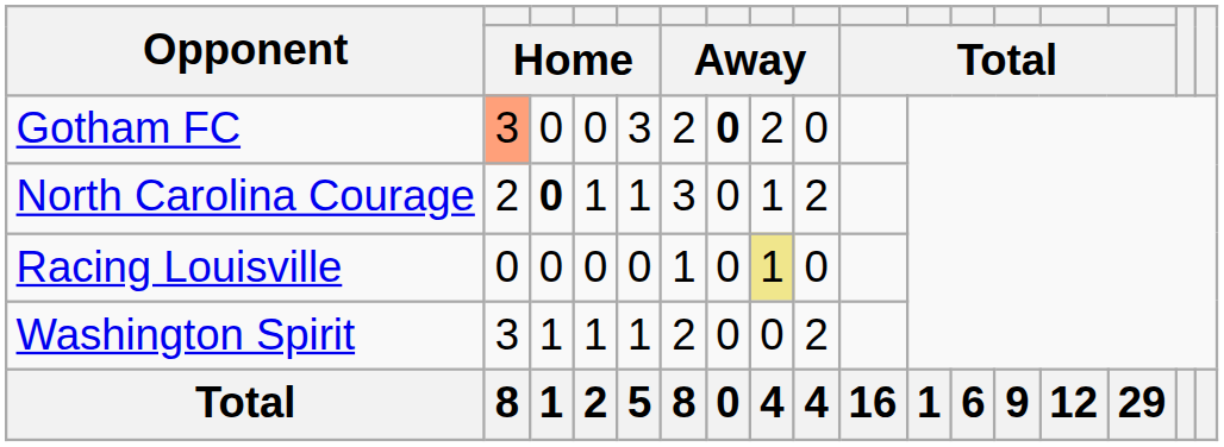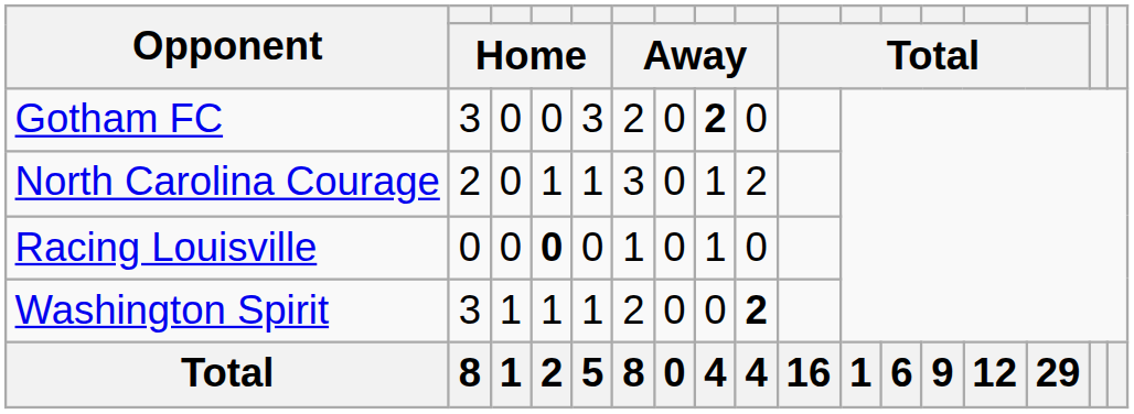Gotham FC | column 2: lightsalmon background -> no background
Gotham FC | column 7: bold -> normal
Gotham FC | column 8: normal -> bold
North Carolina Courage | column 3: bold -> normal
Racing Louisville | column 4: normal -> bold
Racing Louisville | column 8: khaki background -> no background
Washington Spirit | column 9: normal -> bold
